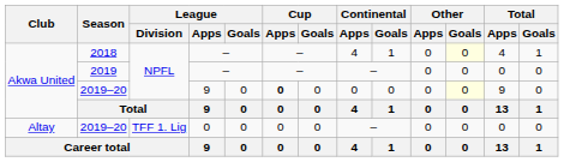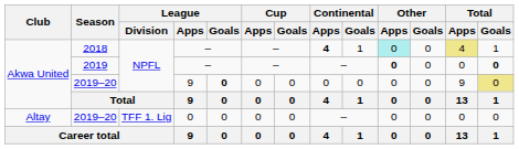2018 | Continental / Apps: normal -> bold
2018 | Other / Apps: no background -> paleturquoise background
2018 | Other / Goals: lightyellow background -> no background
2018 | Total / Apps: no background -> khaki background
2019 | Other / Apps: normal -> bold
2019 | Total / Goals: normal -> bold
2019–20 / 9 | League / Goals: normal -> bold
2019–20 / 9 | Cup / Apps: bold -> normal
2019–20 / 9 | Other / Goals: lightyellow background -> no background
2019–20 / 9 | Total / Goals: no background -> khaki background
